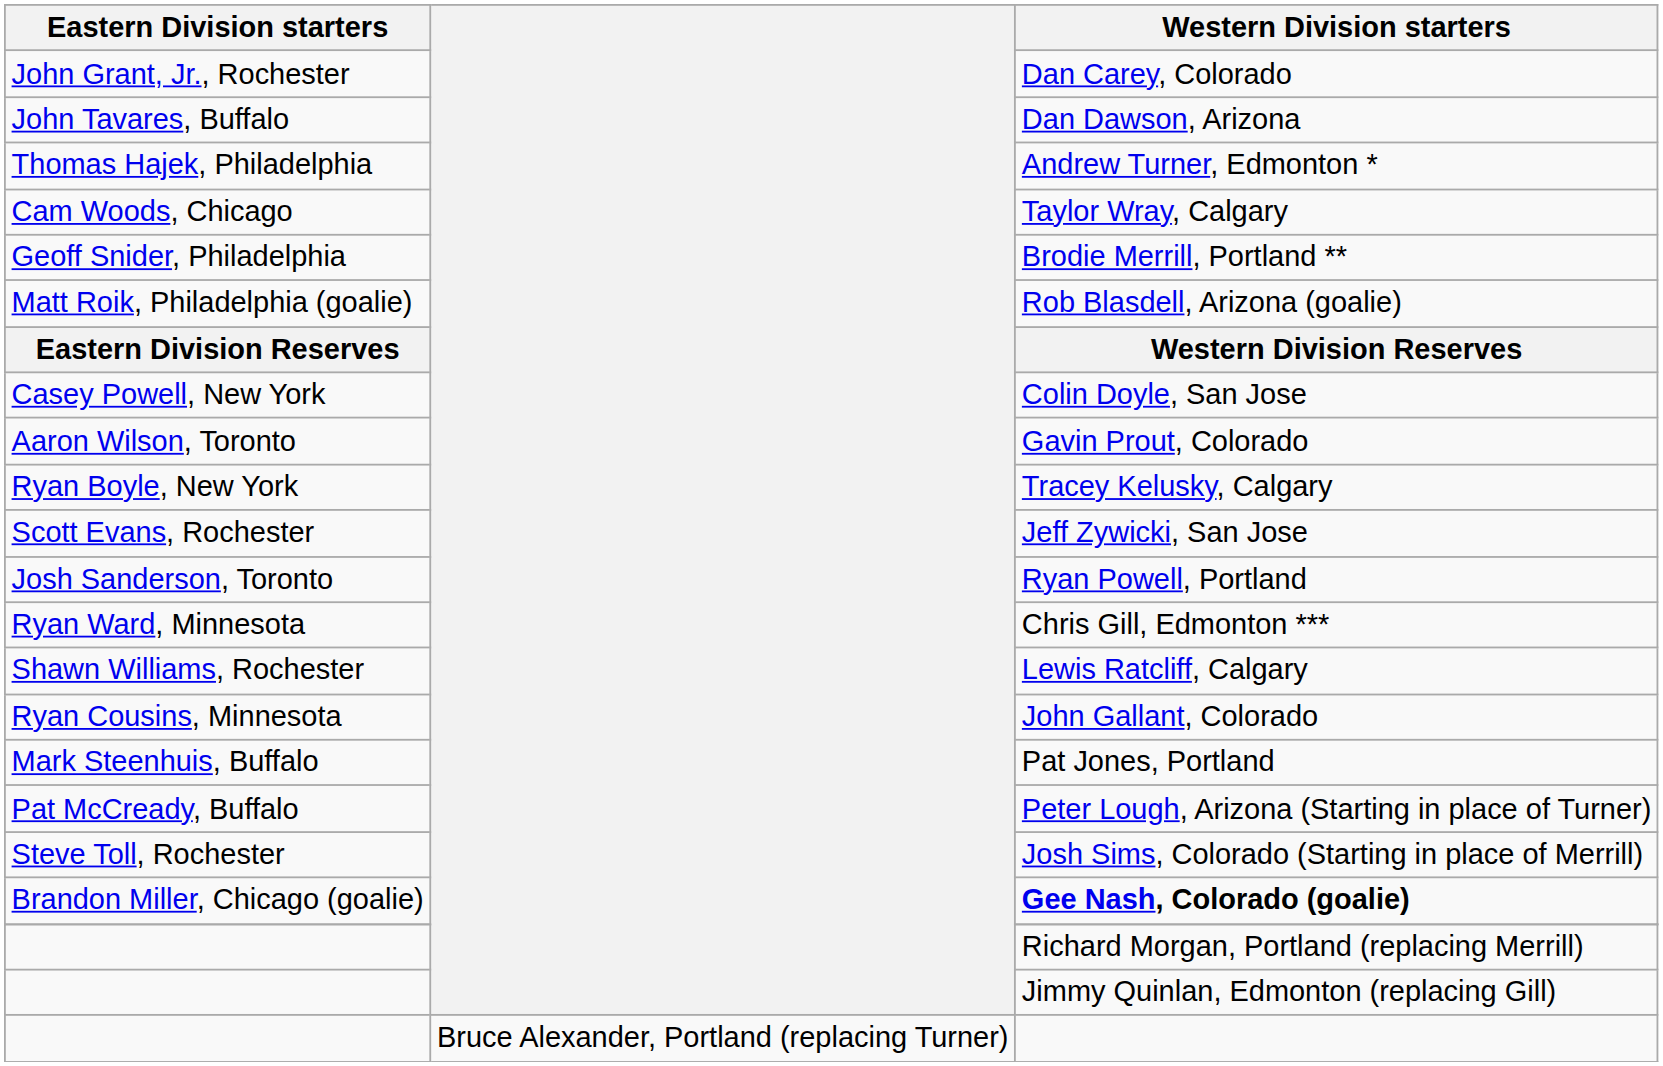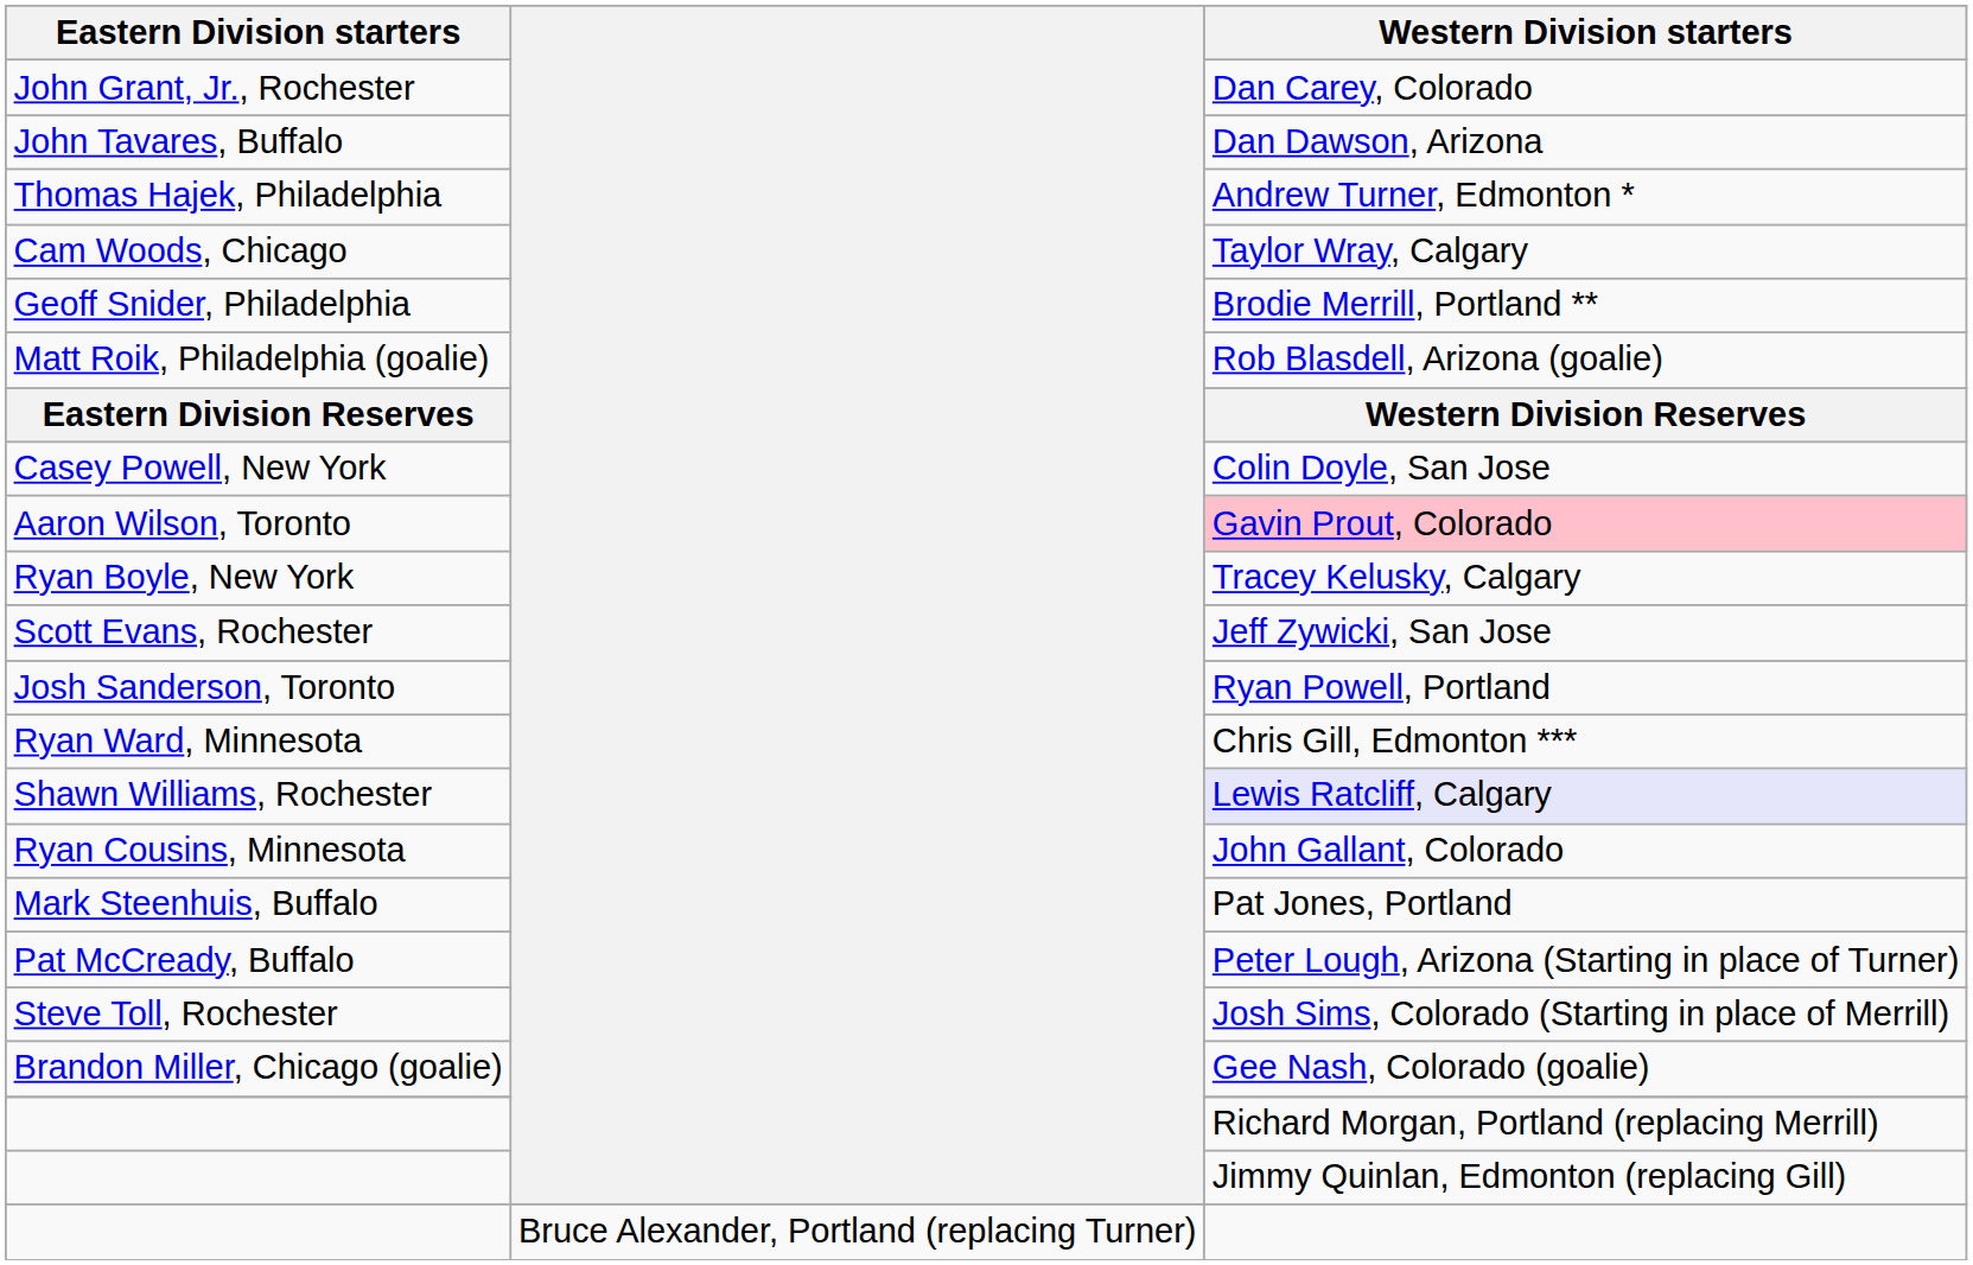Gavin Prout, Colorado | Western Division starters: no background -> pink background
Lewis Ratcliff, Calgary | Western Division starters: no background -> lavender background
Gee Nash, Colorado (goalie) | Western Division starters: bold -> normal
